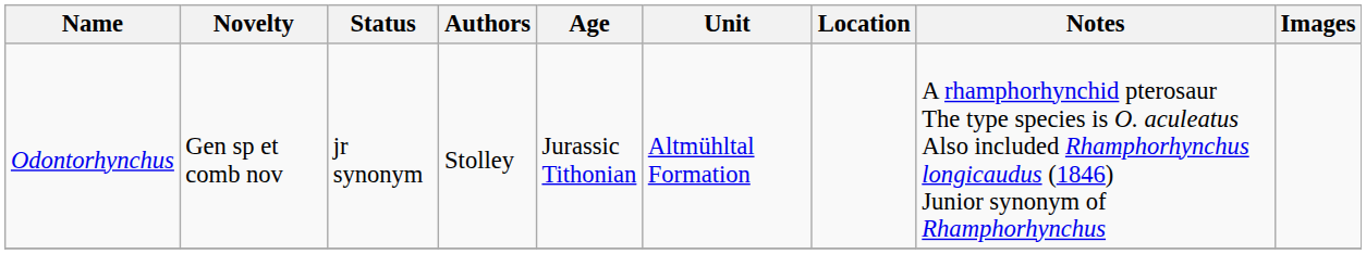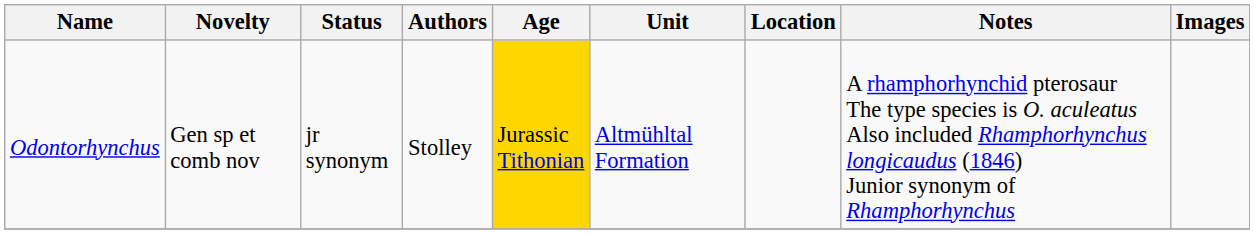Odontorhynchus | Age: no background -> gold background
